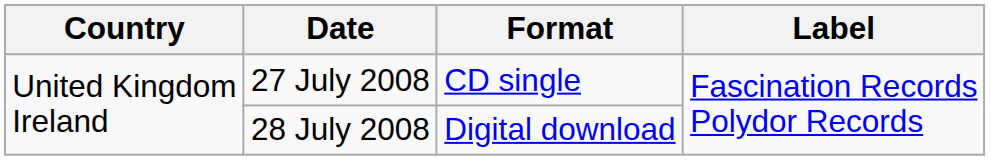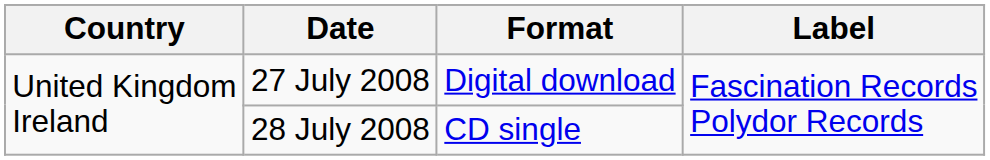27 July 2008 | Format: CD single -> Digital download
28 July 2008 | Format: Digital download -> CD single
